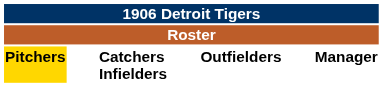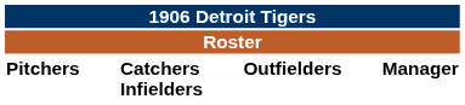Pitchers | column 1: gold background -> no background
